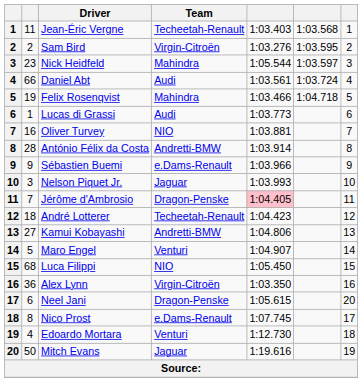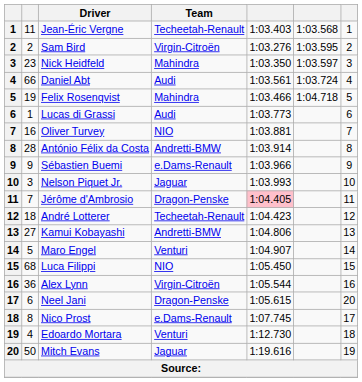Nick Heidfeld | column 5: 1:05.544 -> 1:03.350
Alex Lynn | column 5: 1:03.350 -> 1:05.544
